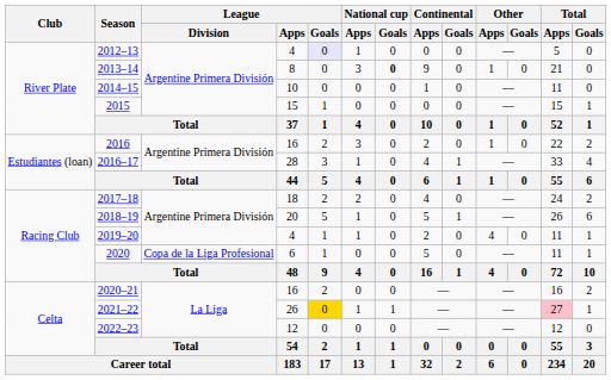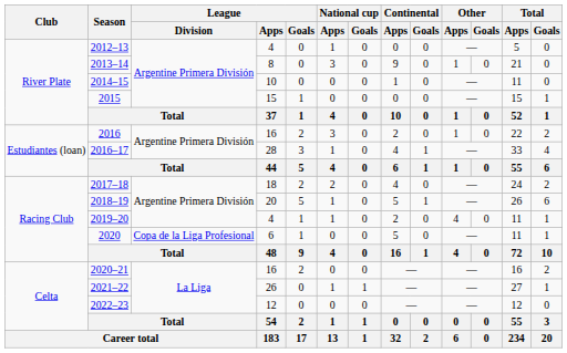2012–13 | League / Goals: lavender background -> no background
2013–14 | National cup / Goals: bold -> normal
2021–22 | League / Goals: gold background -> no background
2021–22 | Total / Apps: pink background -> no background
